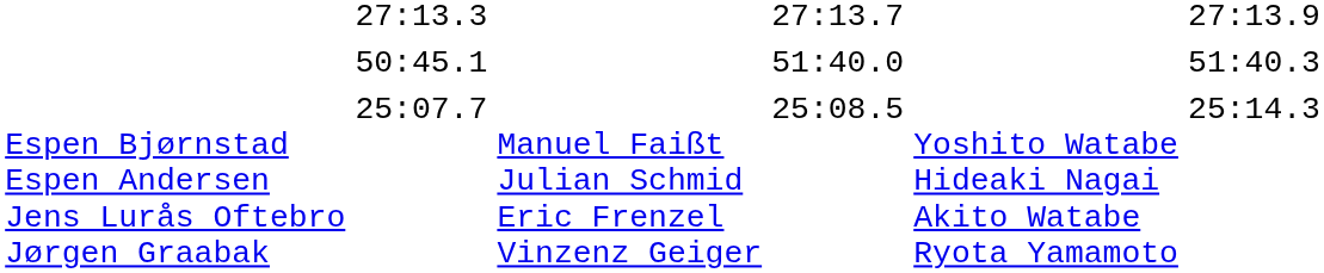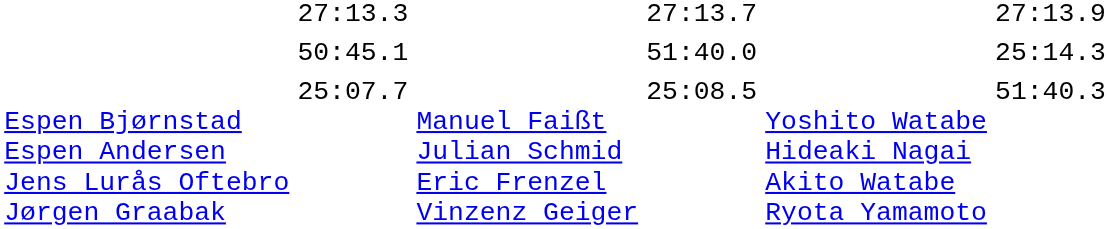row 2 | column 6: 51:40.3 -> 25:14.3
row 3 | column 6: 25:14.3 -> 51:40.3
